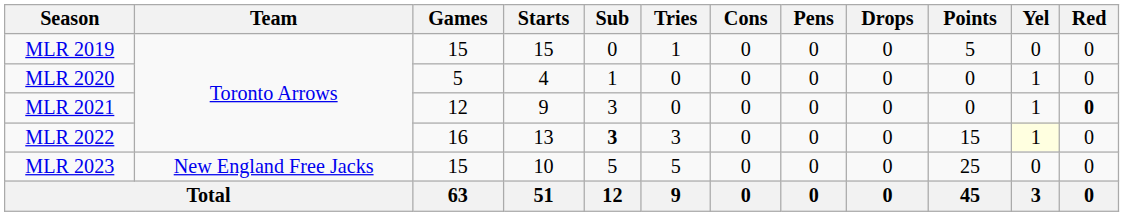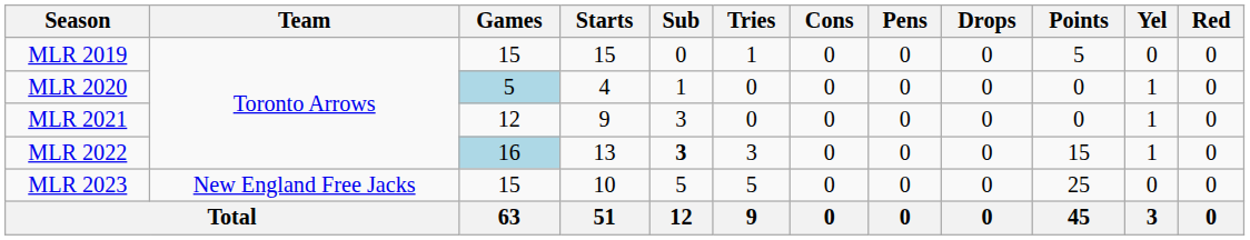MLR 2020 | Games: no background -> lightblue background
MLR 2021 | Red: bold -> normal
MLR 2022 | Games: no background -> lightblue background
MLR 2022 | Yel: lightyellow background -> no background
